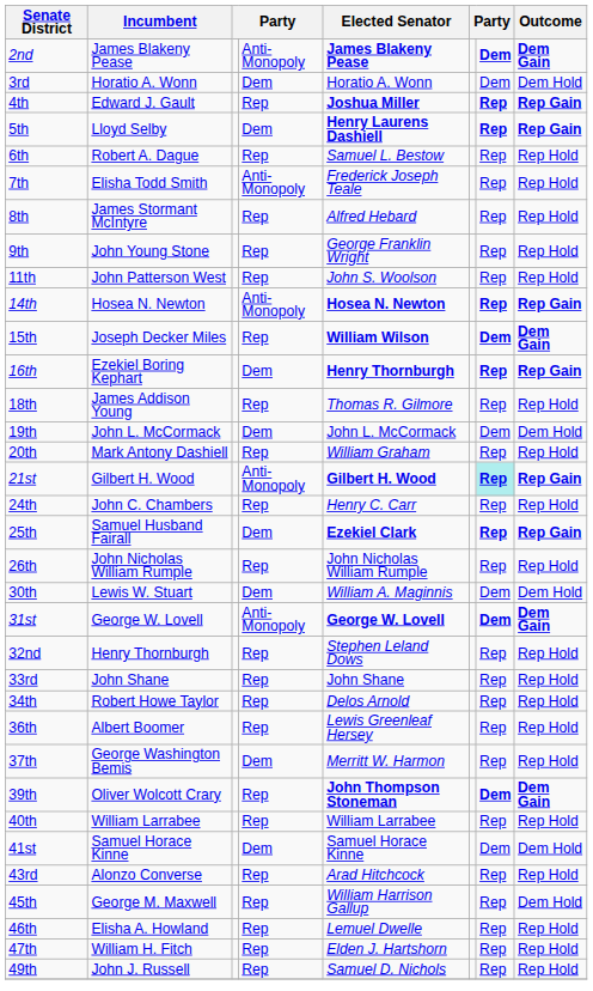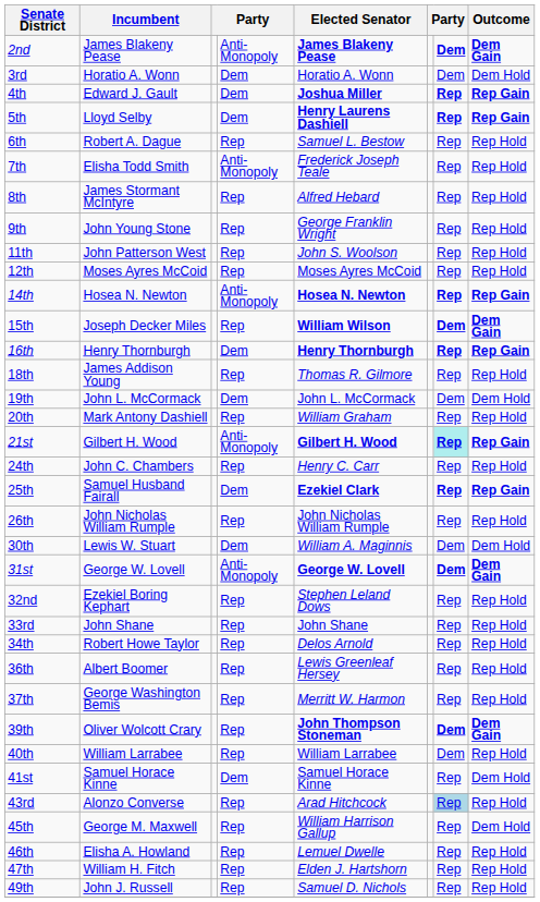4th | column 4: Rep -> Dem
+ row: 12th | Moses Ayres McCoid | Rep | Moses Ayres McCoid | Rep | Rep Hold
16th | Incumbent: Ezekiel Boring Kephart -> Henry Thornburgh
32nd | Incumbent: Henry Thornburgh -> Ezekiel Boring Kephart
37th | column 4: Dem -> Rep
40th | column 7: Rep -> Dem
41st | column 7: Dem -> Rep
43rd | column 7: no background -> lightblue background
